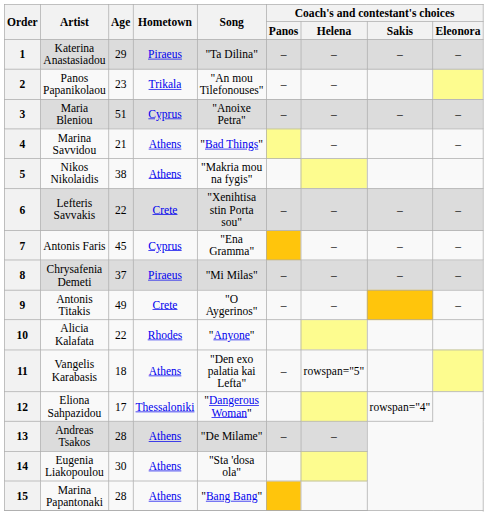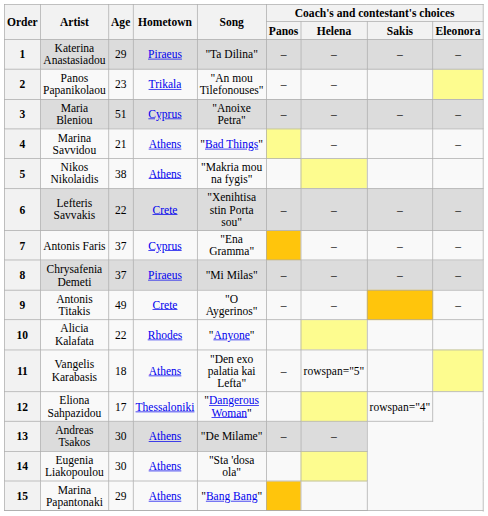7 | Age: 45 -> 37
13 | Age: 28 -> 30
15 | Age: 28 -> 29
